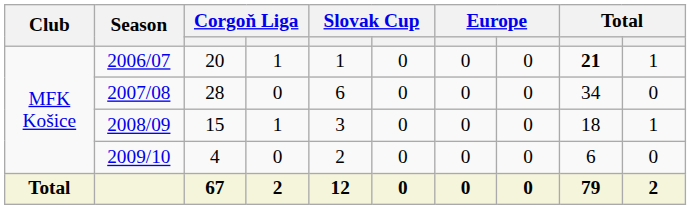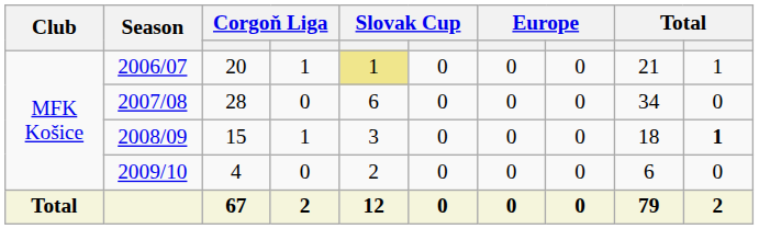2006/07 | column 5: no background -> khaki background
2006/07 | column 9: bold -> normal
2008/09 | column 10: normal -> bold
